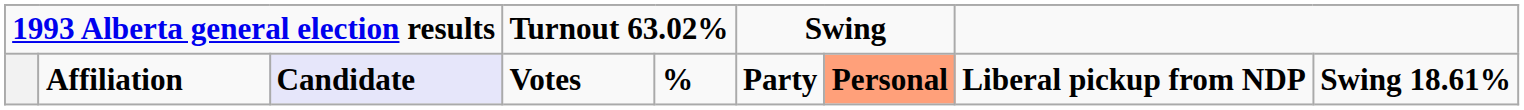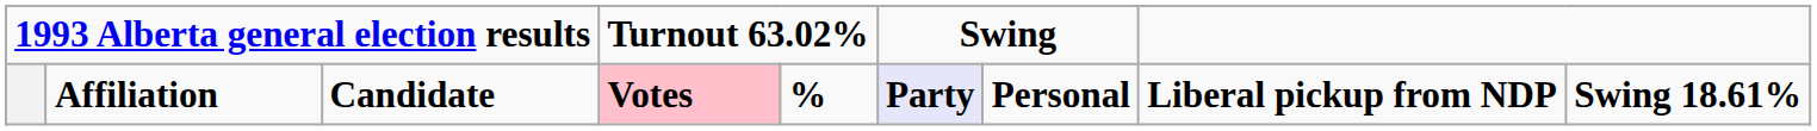Affiliation | column 3: lavender background -> no background
Affiliation | column 4: no background -> pink background
Affiliation | column 6: no background -> lavender background
Affiliation | column 7: lightsalmon background -> no background
